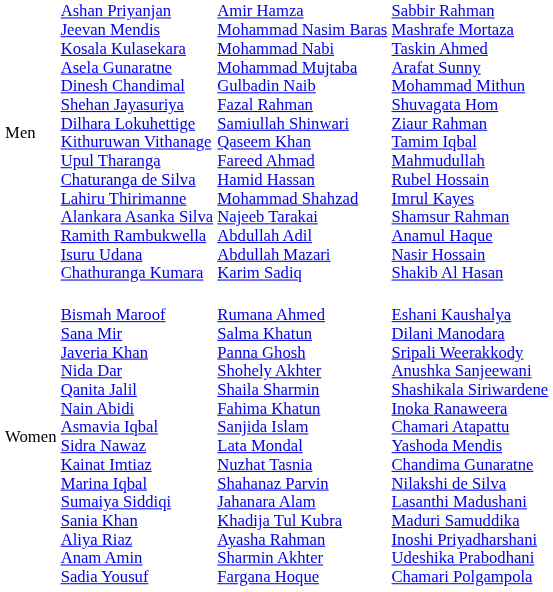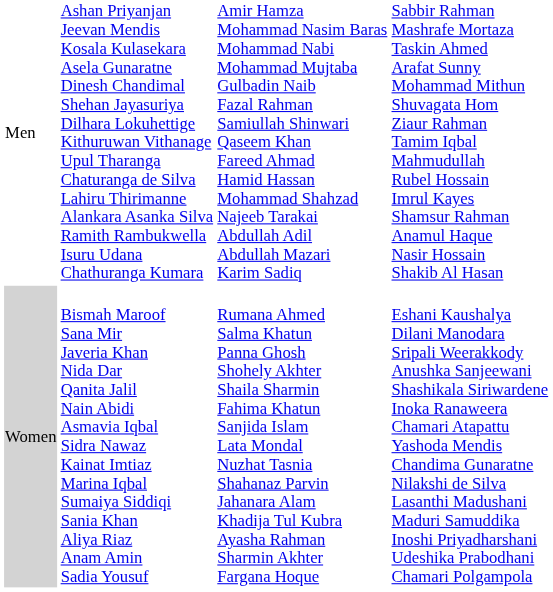Women | column 1: no background -> lightgrey background
